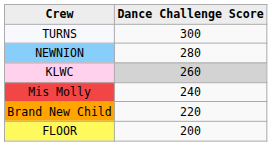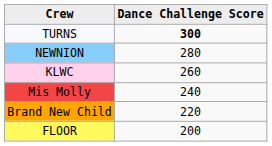TURNS | Dance Challenge Score: normal -> bold
KLWC | Dance Challenge Score: lightgrey background -> no background
